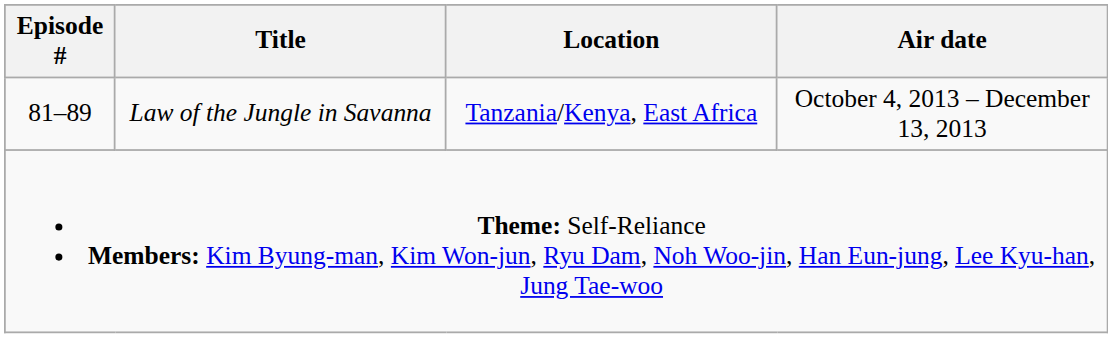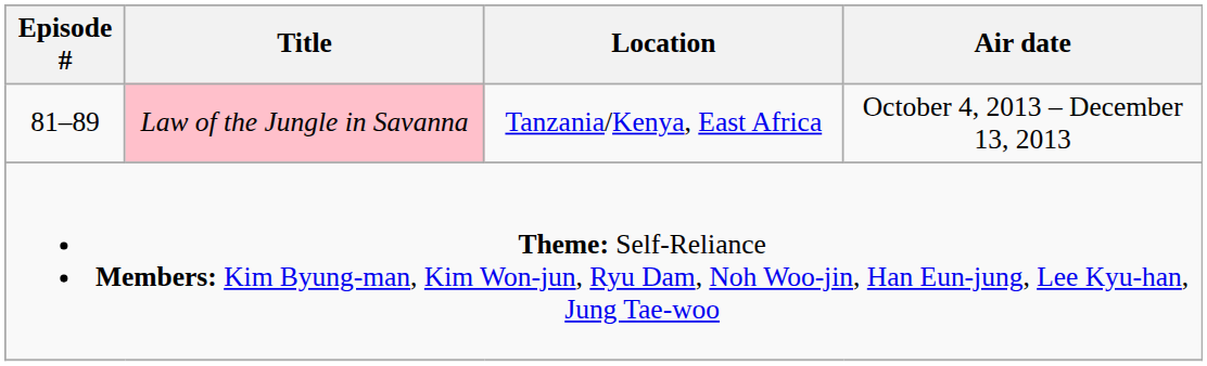81–89 | Title: no background -> pink background
